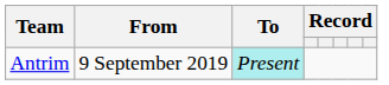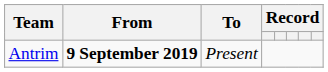Antrim | From: normal -> bold
Antrim | To: paleturquoise background -> no background
